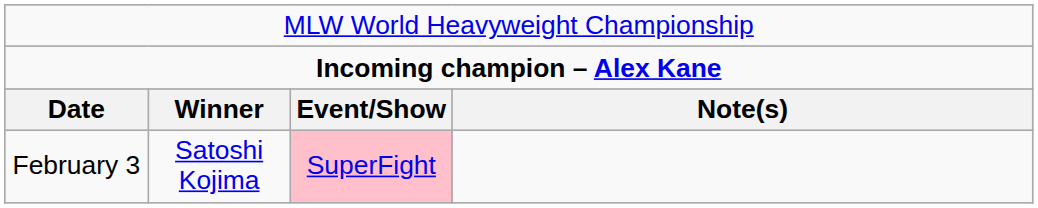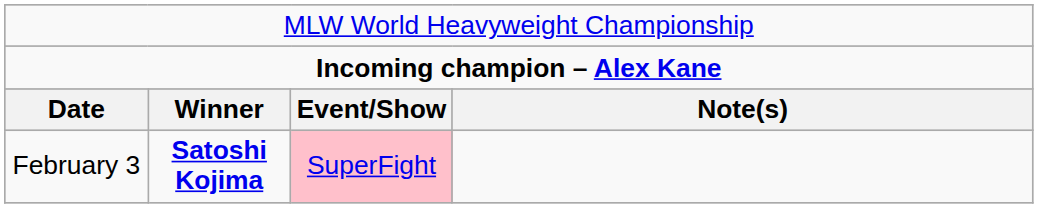February 3 | column 2: normal -> bold
